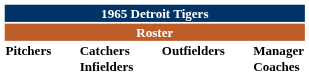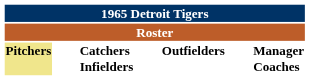Pitchers | column 1: no background -> khaki background
